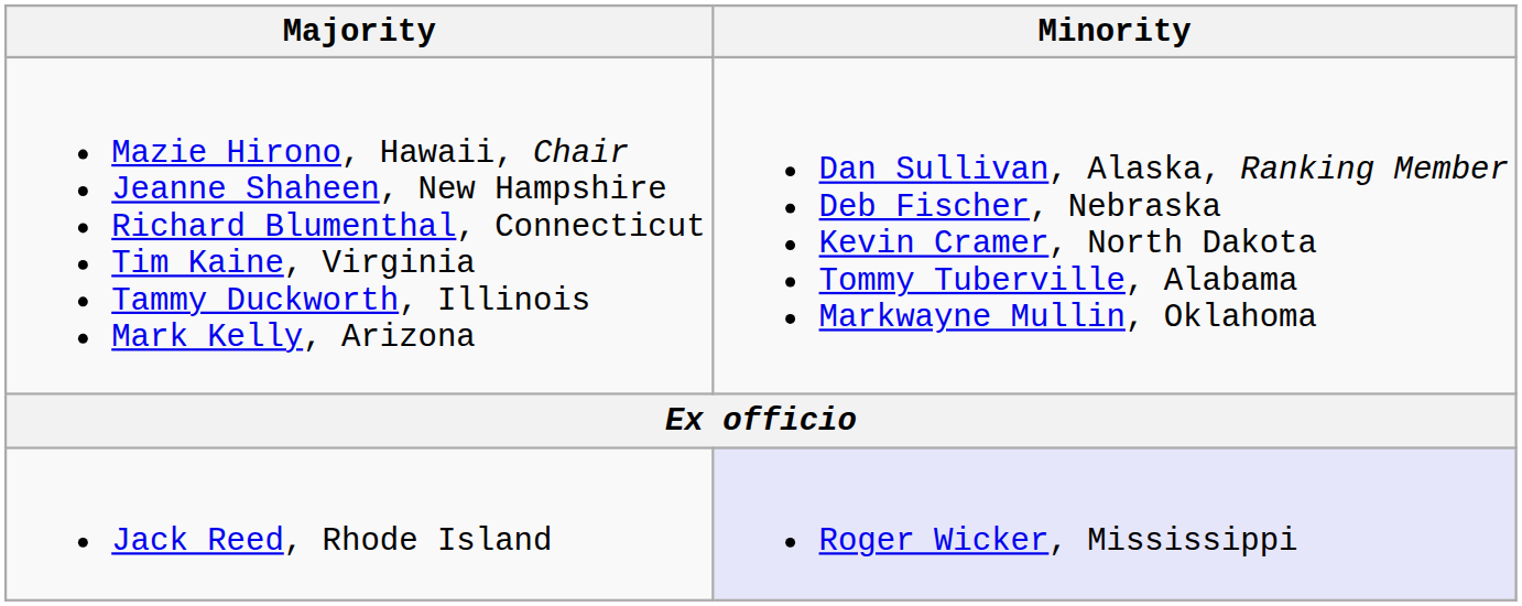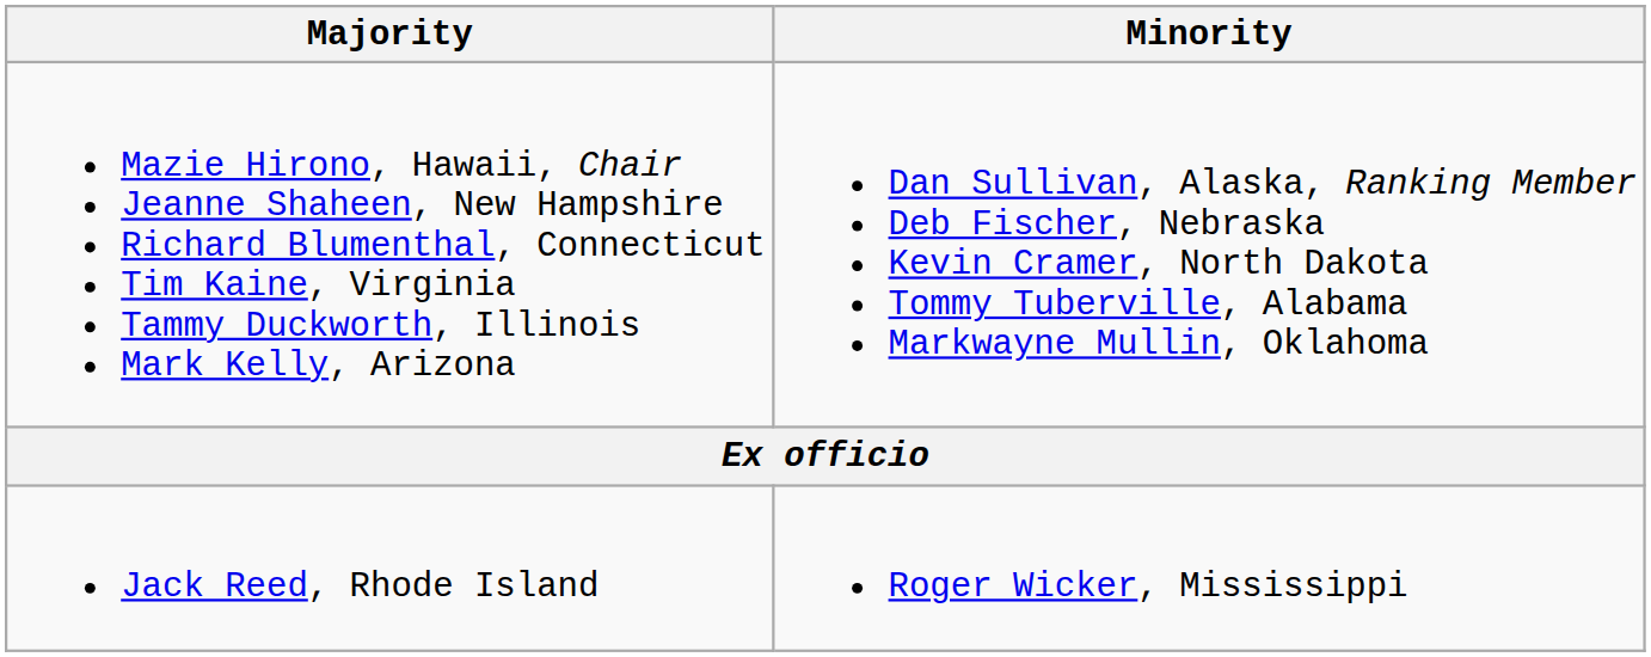Jack Reed, Rhode Island | Minority: lavender background -> no background
